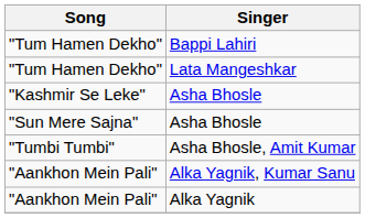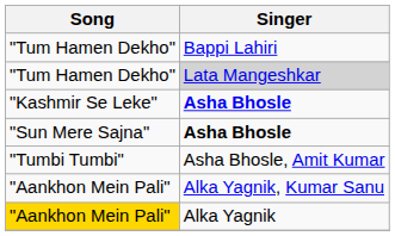row 3 | Singer: no background -> lightgrey background
row 4 | Singer: normal -> bold
row 5 | Singer: normal -> bold
row 8 | Song: no background -> gold background
